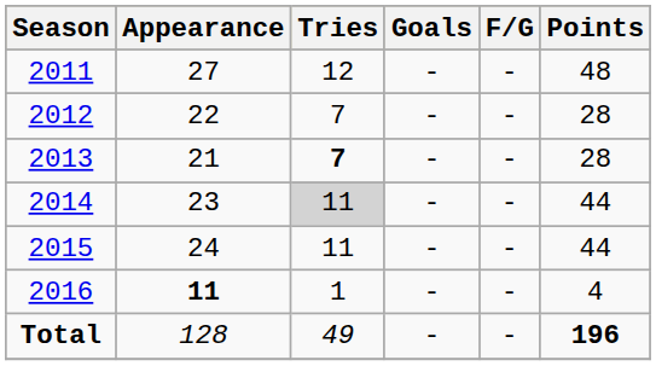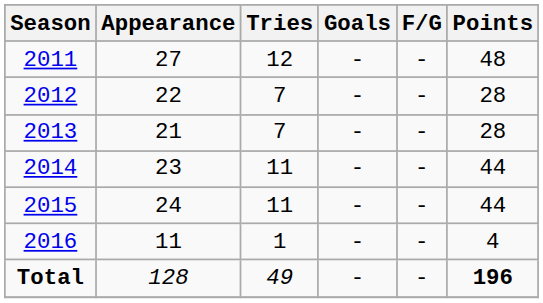2013 | Tries: bold -> normal
2014 | Tries: lightgrey background -> no background
2016 | Appearance: bold -> normal
